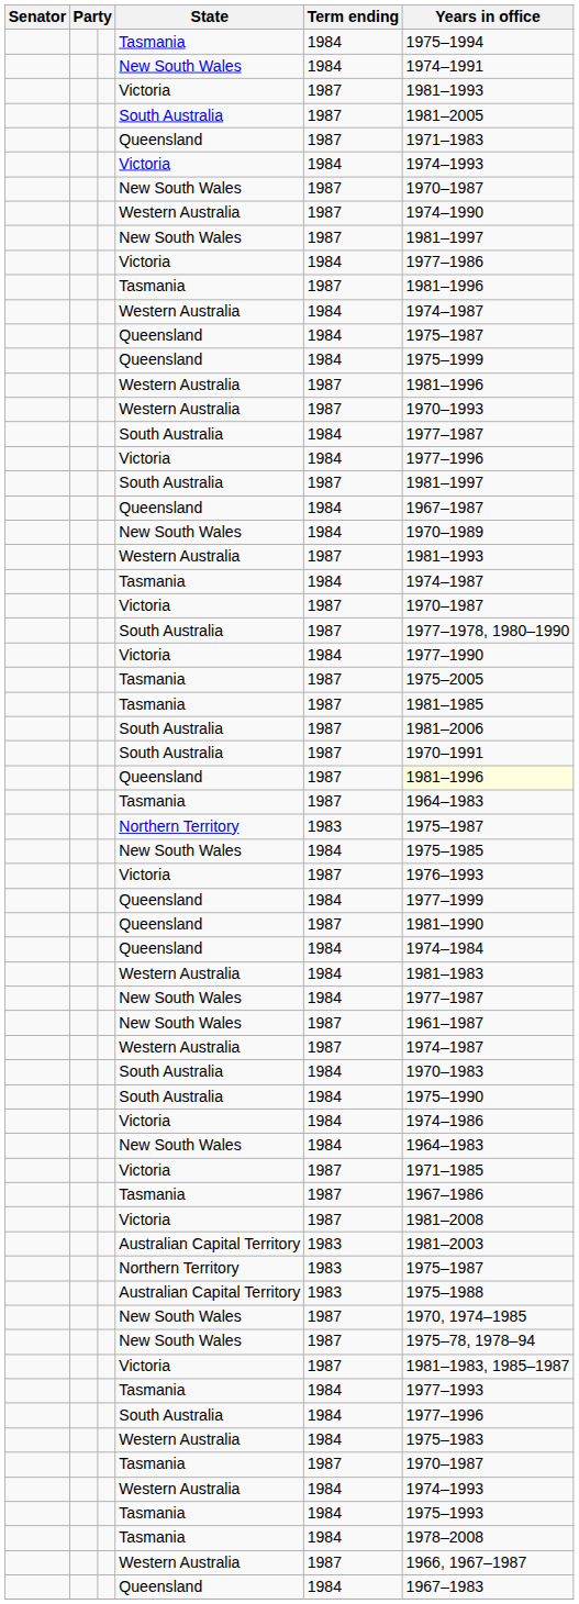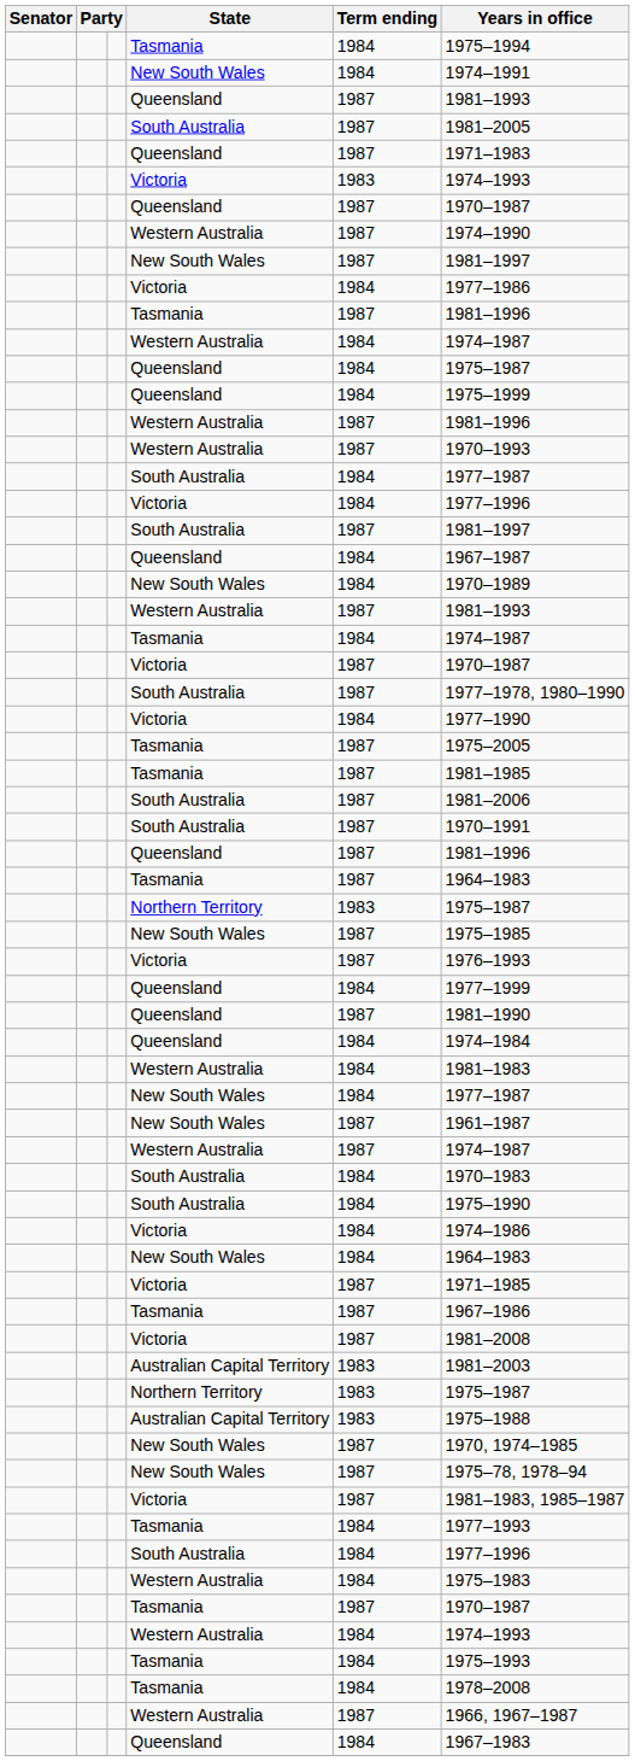row 4 | State: Victoria -> Queensland
row 7 | Term ending: 1984 -> 1983
row 8 | State: New South Wales -> Queensland
row 32 | Years in office: lightyellow background -> no background
row 35 | Term ending: 1984 -> 1987
